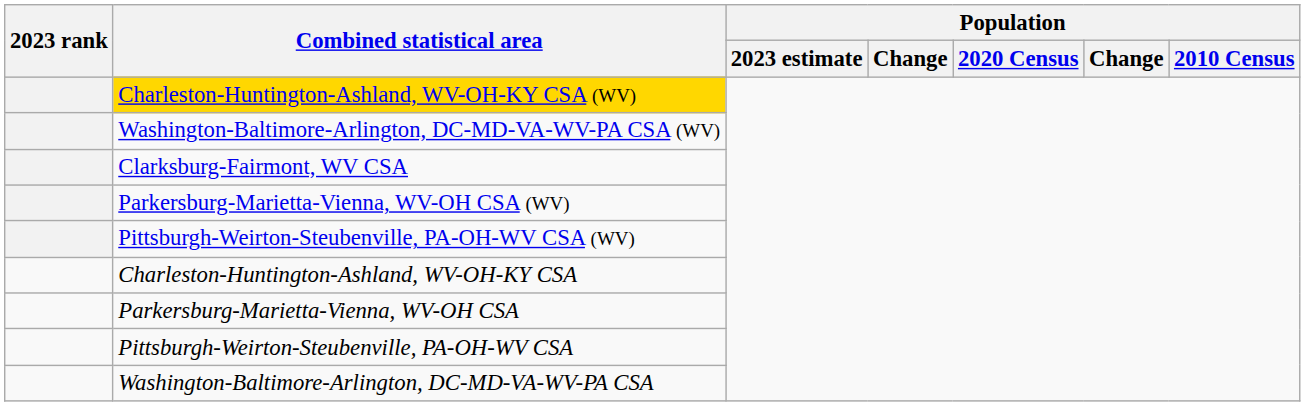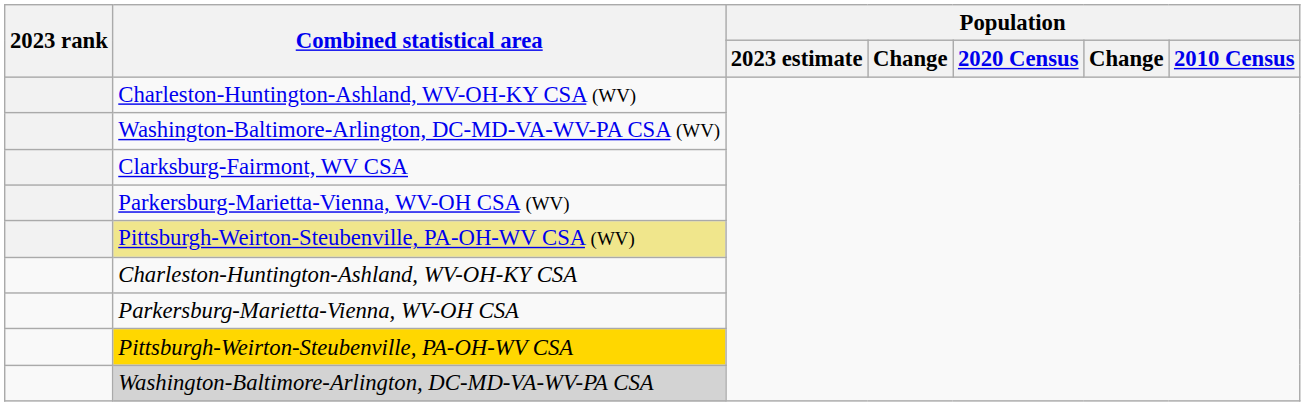Charleston-Huntington-Ashland, WV-OH-KY CSA (WV) | Combined statistical area: gold background -> no background
Pittsburgh-Weirton-Steubenville, PA-OH-WV CSA (WV) | Combined statistical area: no background -> khaki background
Pittsburgh-Weirton-Steubenville, PA-OH-WV CSA | Combined statistical area: no background -> gold background
Washington-Baltimore-Arlington, DC-MD-VA-WV-PA CSA | Combined statistical area: no background -> lightgrey background
